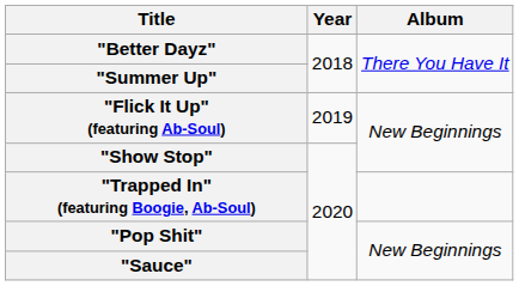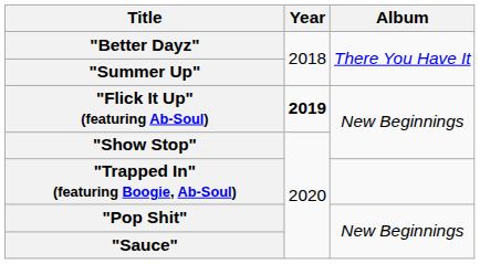"Flick It Up" (featuring Ab-Soul) | Year: normal -> bold
